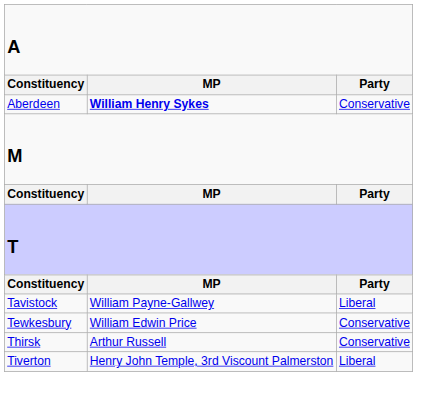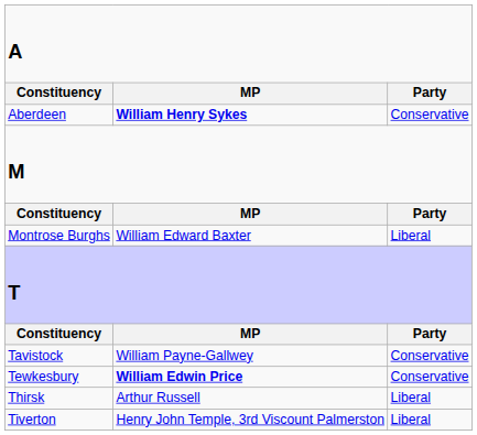+ row: Montrose Burghs | William Edward Baxter | Liberal
Tavistock | column 3: Liberal -> Conservative
Tewkesbury | column 2: normal -> bold
Thirsk | column 3: Conservative -> Liberal
